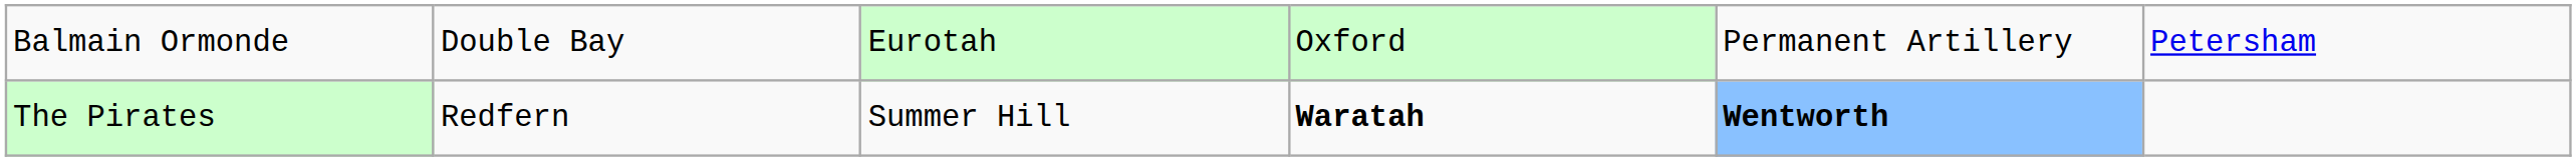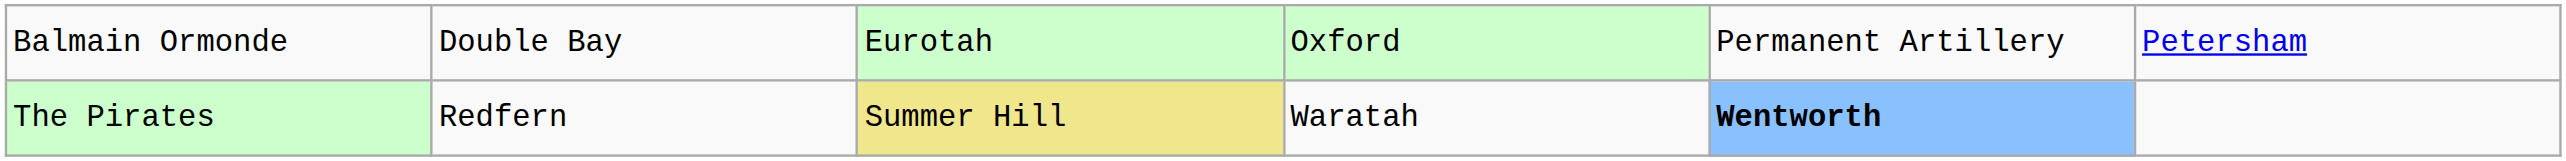The Pirates | column 3: no background -> khaki background
The Pirates | column 4: bold -> normal
